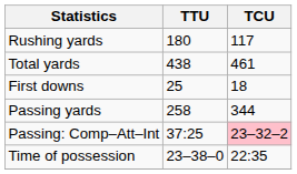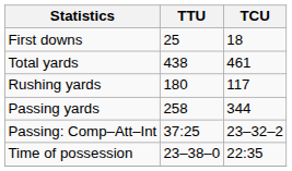rows swapped: First downs <-> Rushing yards
Passing: Comp–Att–Int | TCU: pink background -> no background
